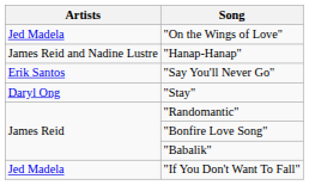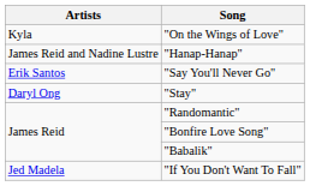row 2 | Artists: Jed Madela -> Kyla
